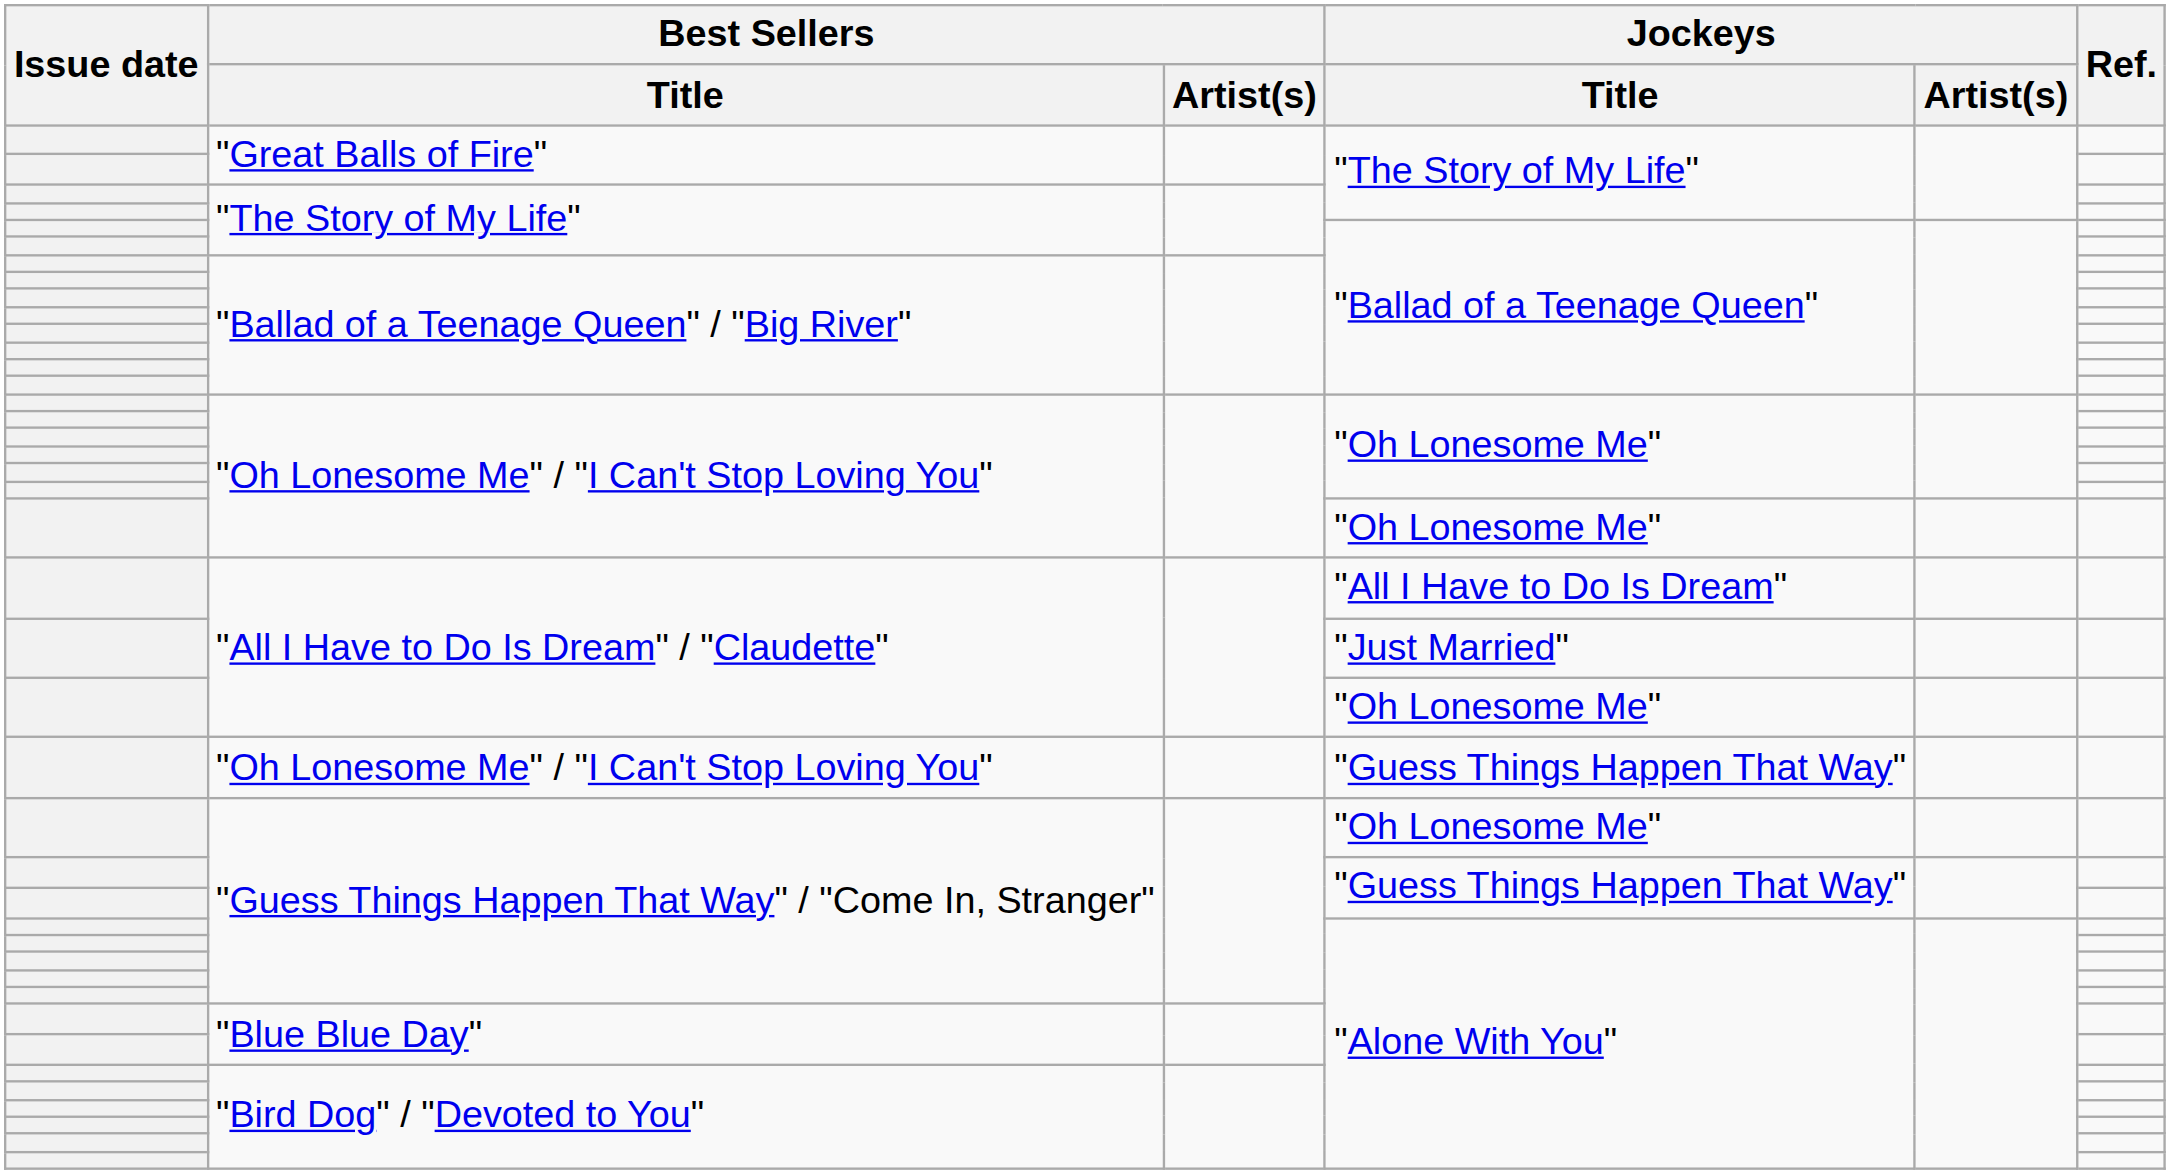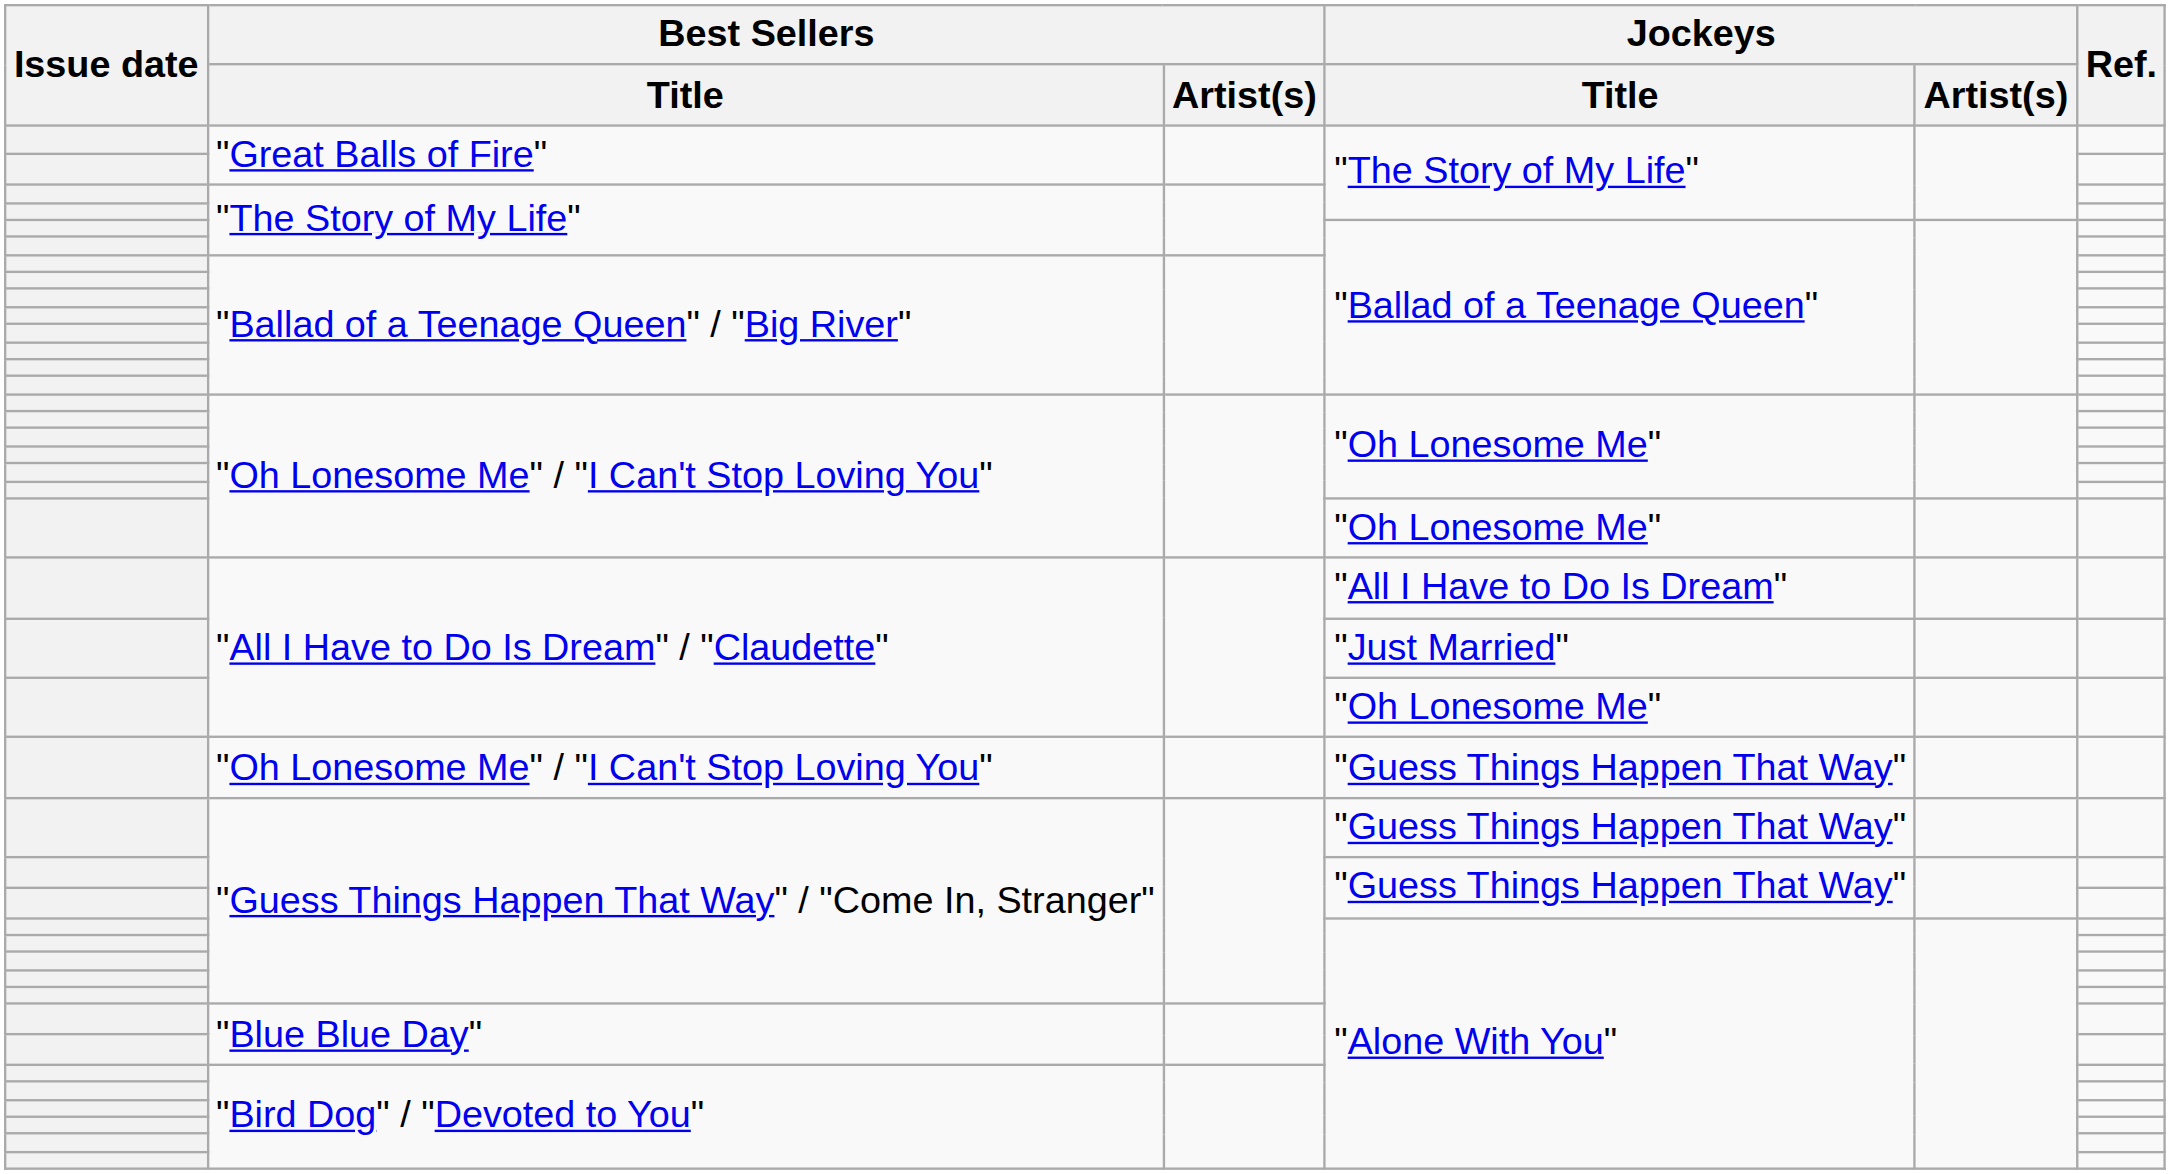row 28 | Jockeys / Title: "Oh Lonesome Me" -> "Guess Things Happen That Way"
